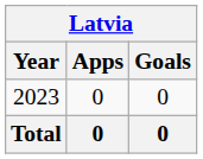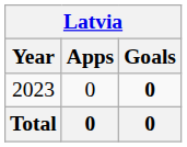2023 | Goals: normal -> bold
